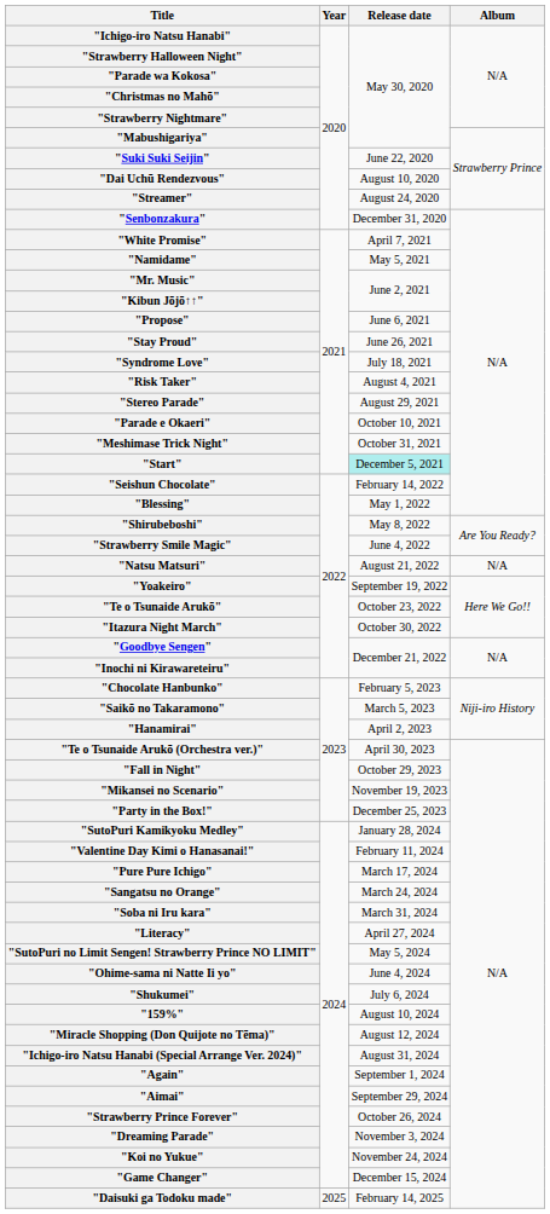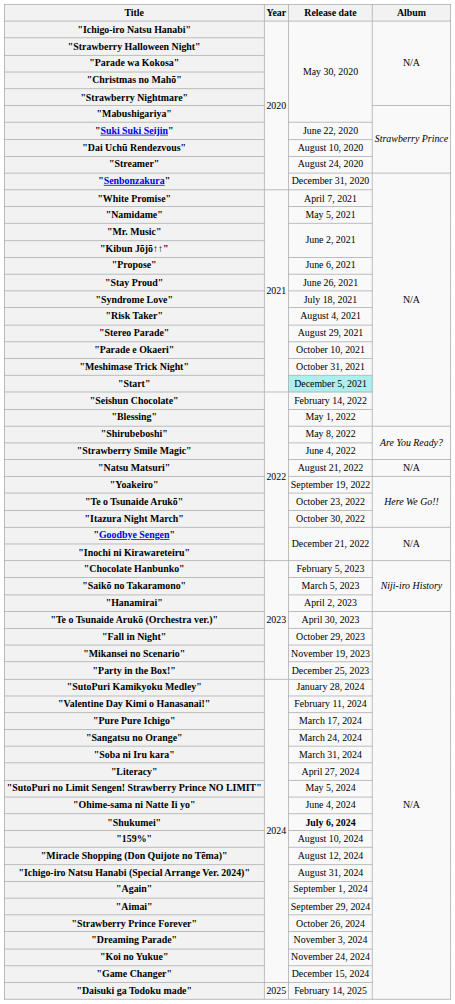"Shukumei" | Release date: normal -> bold
